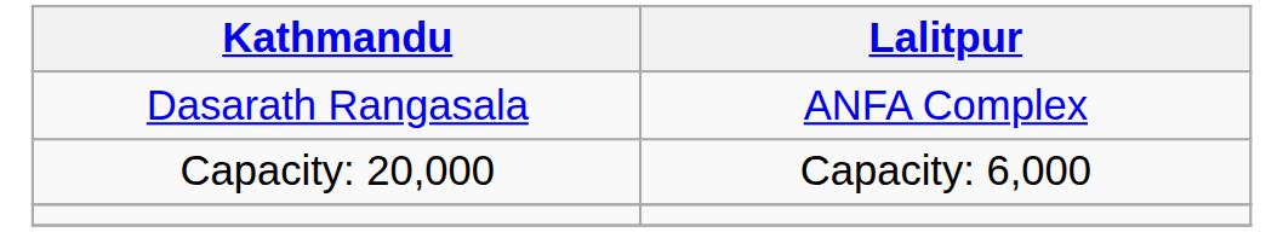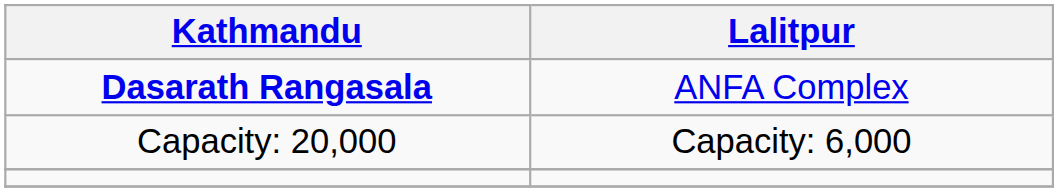row 2 | Kathmandu: normal -> bold
